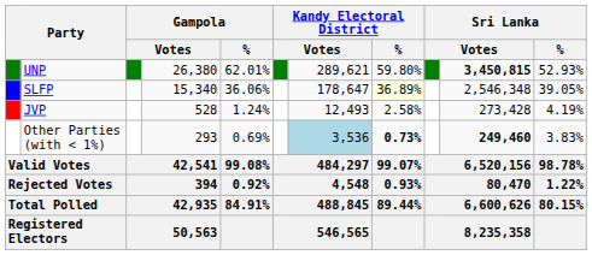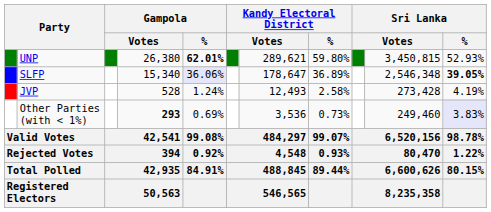UNP | Gampola / %: normal -> bold
UNP | column 10: bold -> normal
SLFP | Gampola / %: no background -> lavender background
SLFP | Kandy Electoral District / %: lightyellow background -> no background
SLFP | Sri Lanka / %: normal -> bold
Other Parties (with < 1%) | column 4: normal -> bold
Other Parties (with < 1%) | column 7: lightblue background -> no background
Other Parties (with < 1%) | Kandy Electoral District / %: bold -> normal
Other Parties (with < 1%) | column 10: bold -> normal
Other Parties (with < 1%) | Sri Lanka / %: no background -> lavender background
